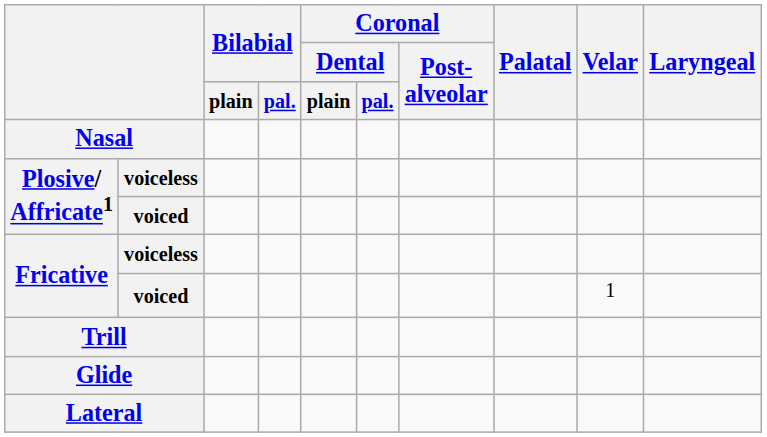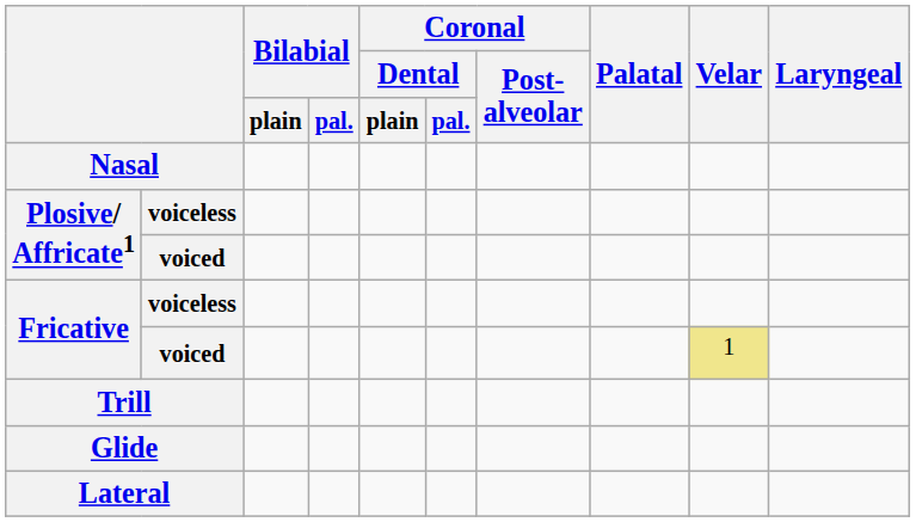Fricative / voiced | Velar: no background -> khaki background
